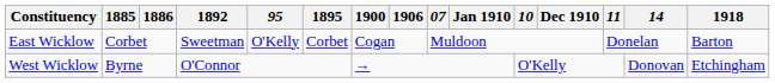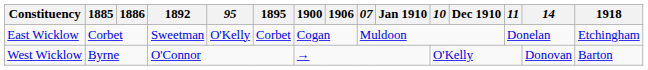East Wicklow | 1918: Barton -> Etchingham
West Wicklow | 1918: Etchingham -> Barton
